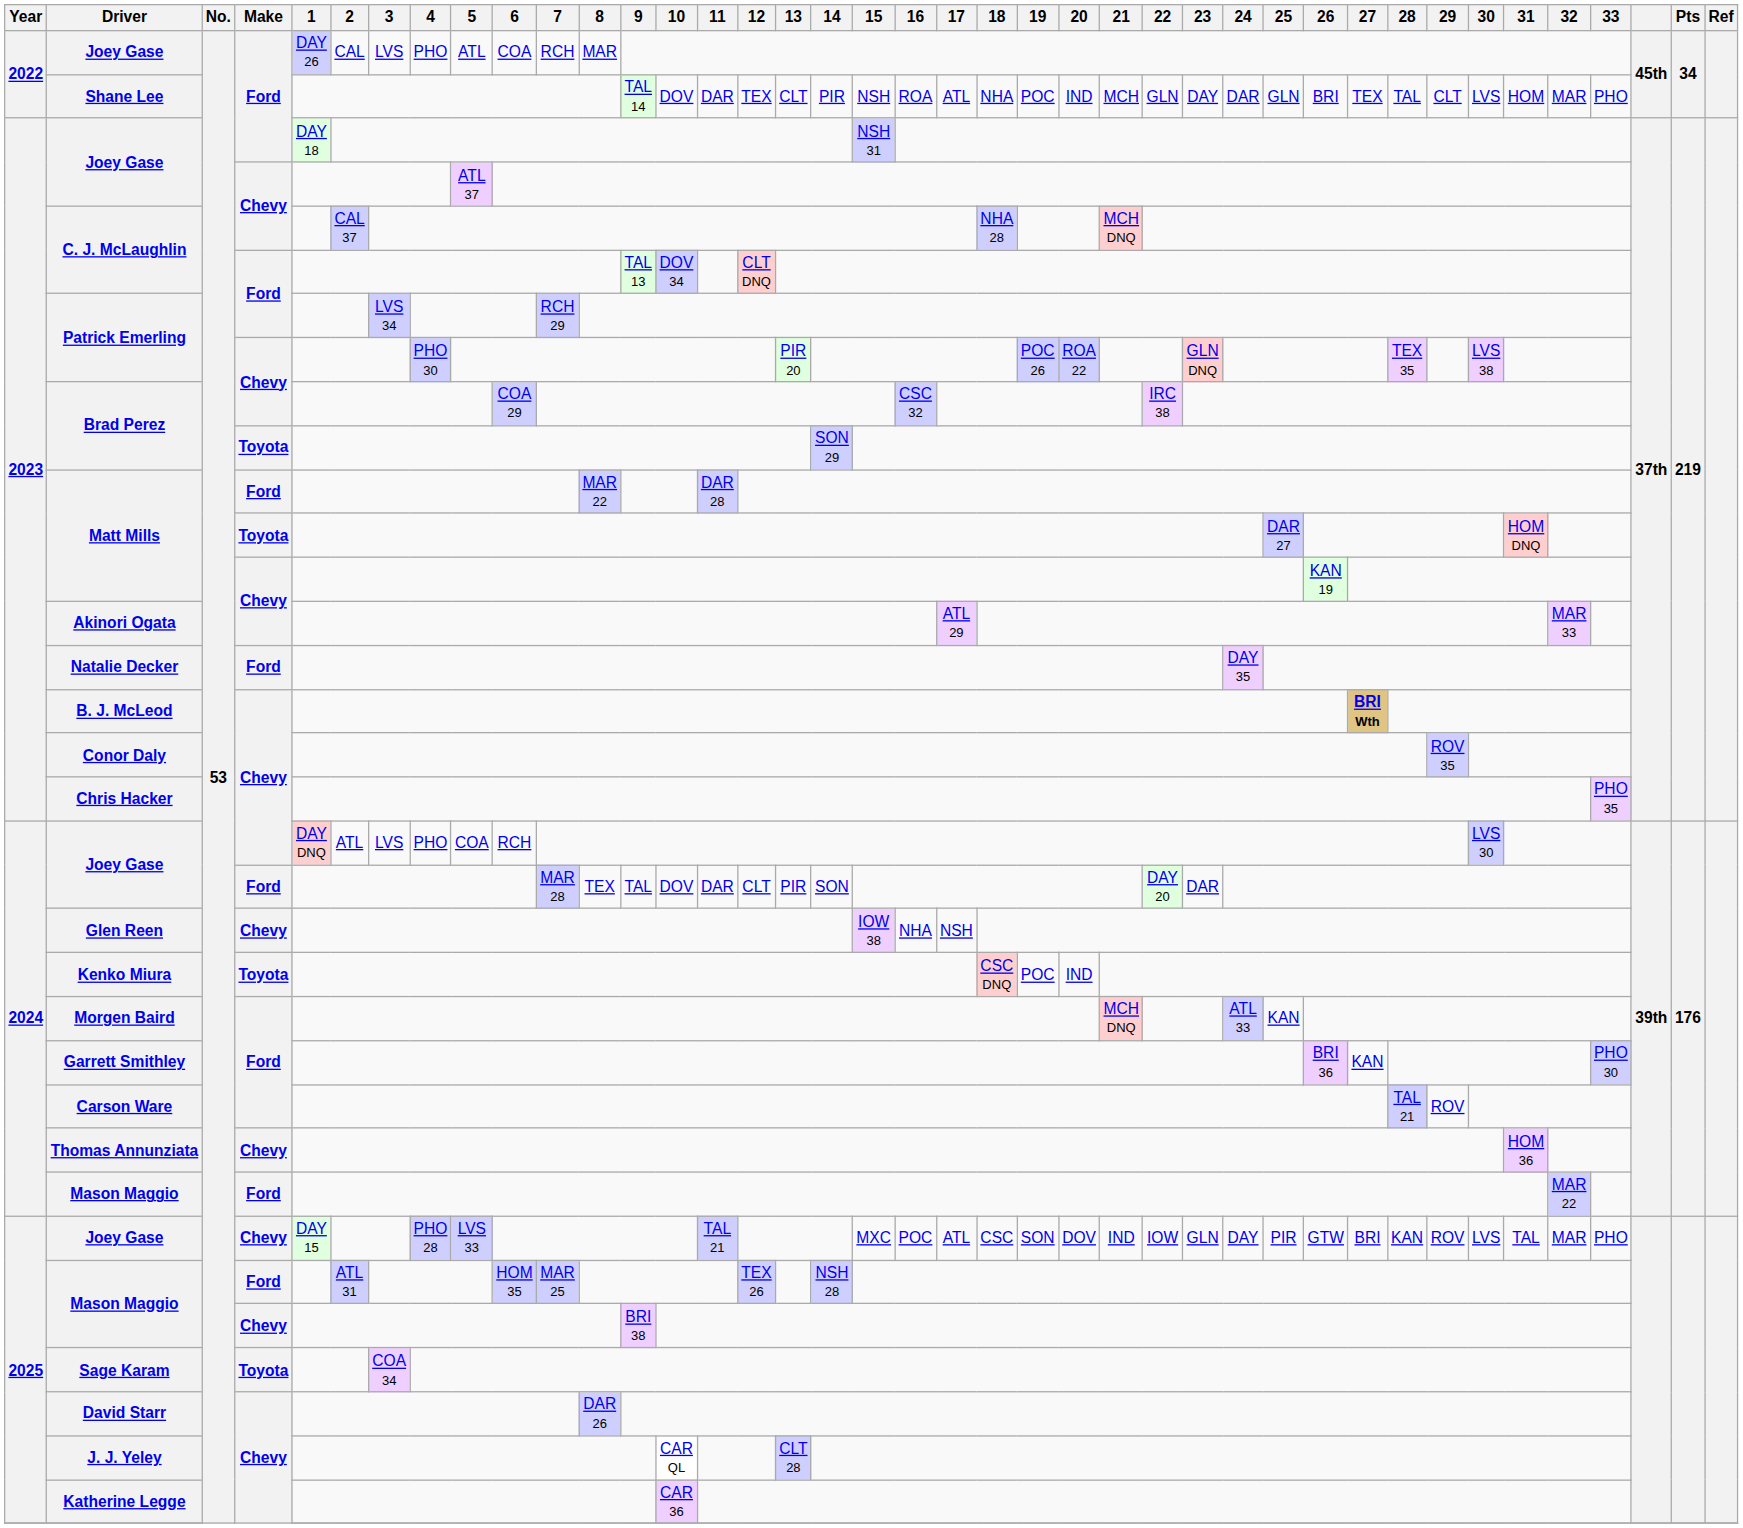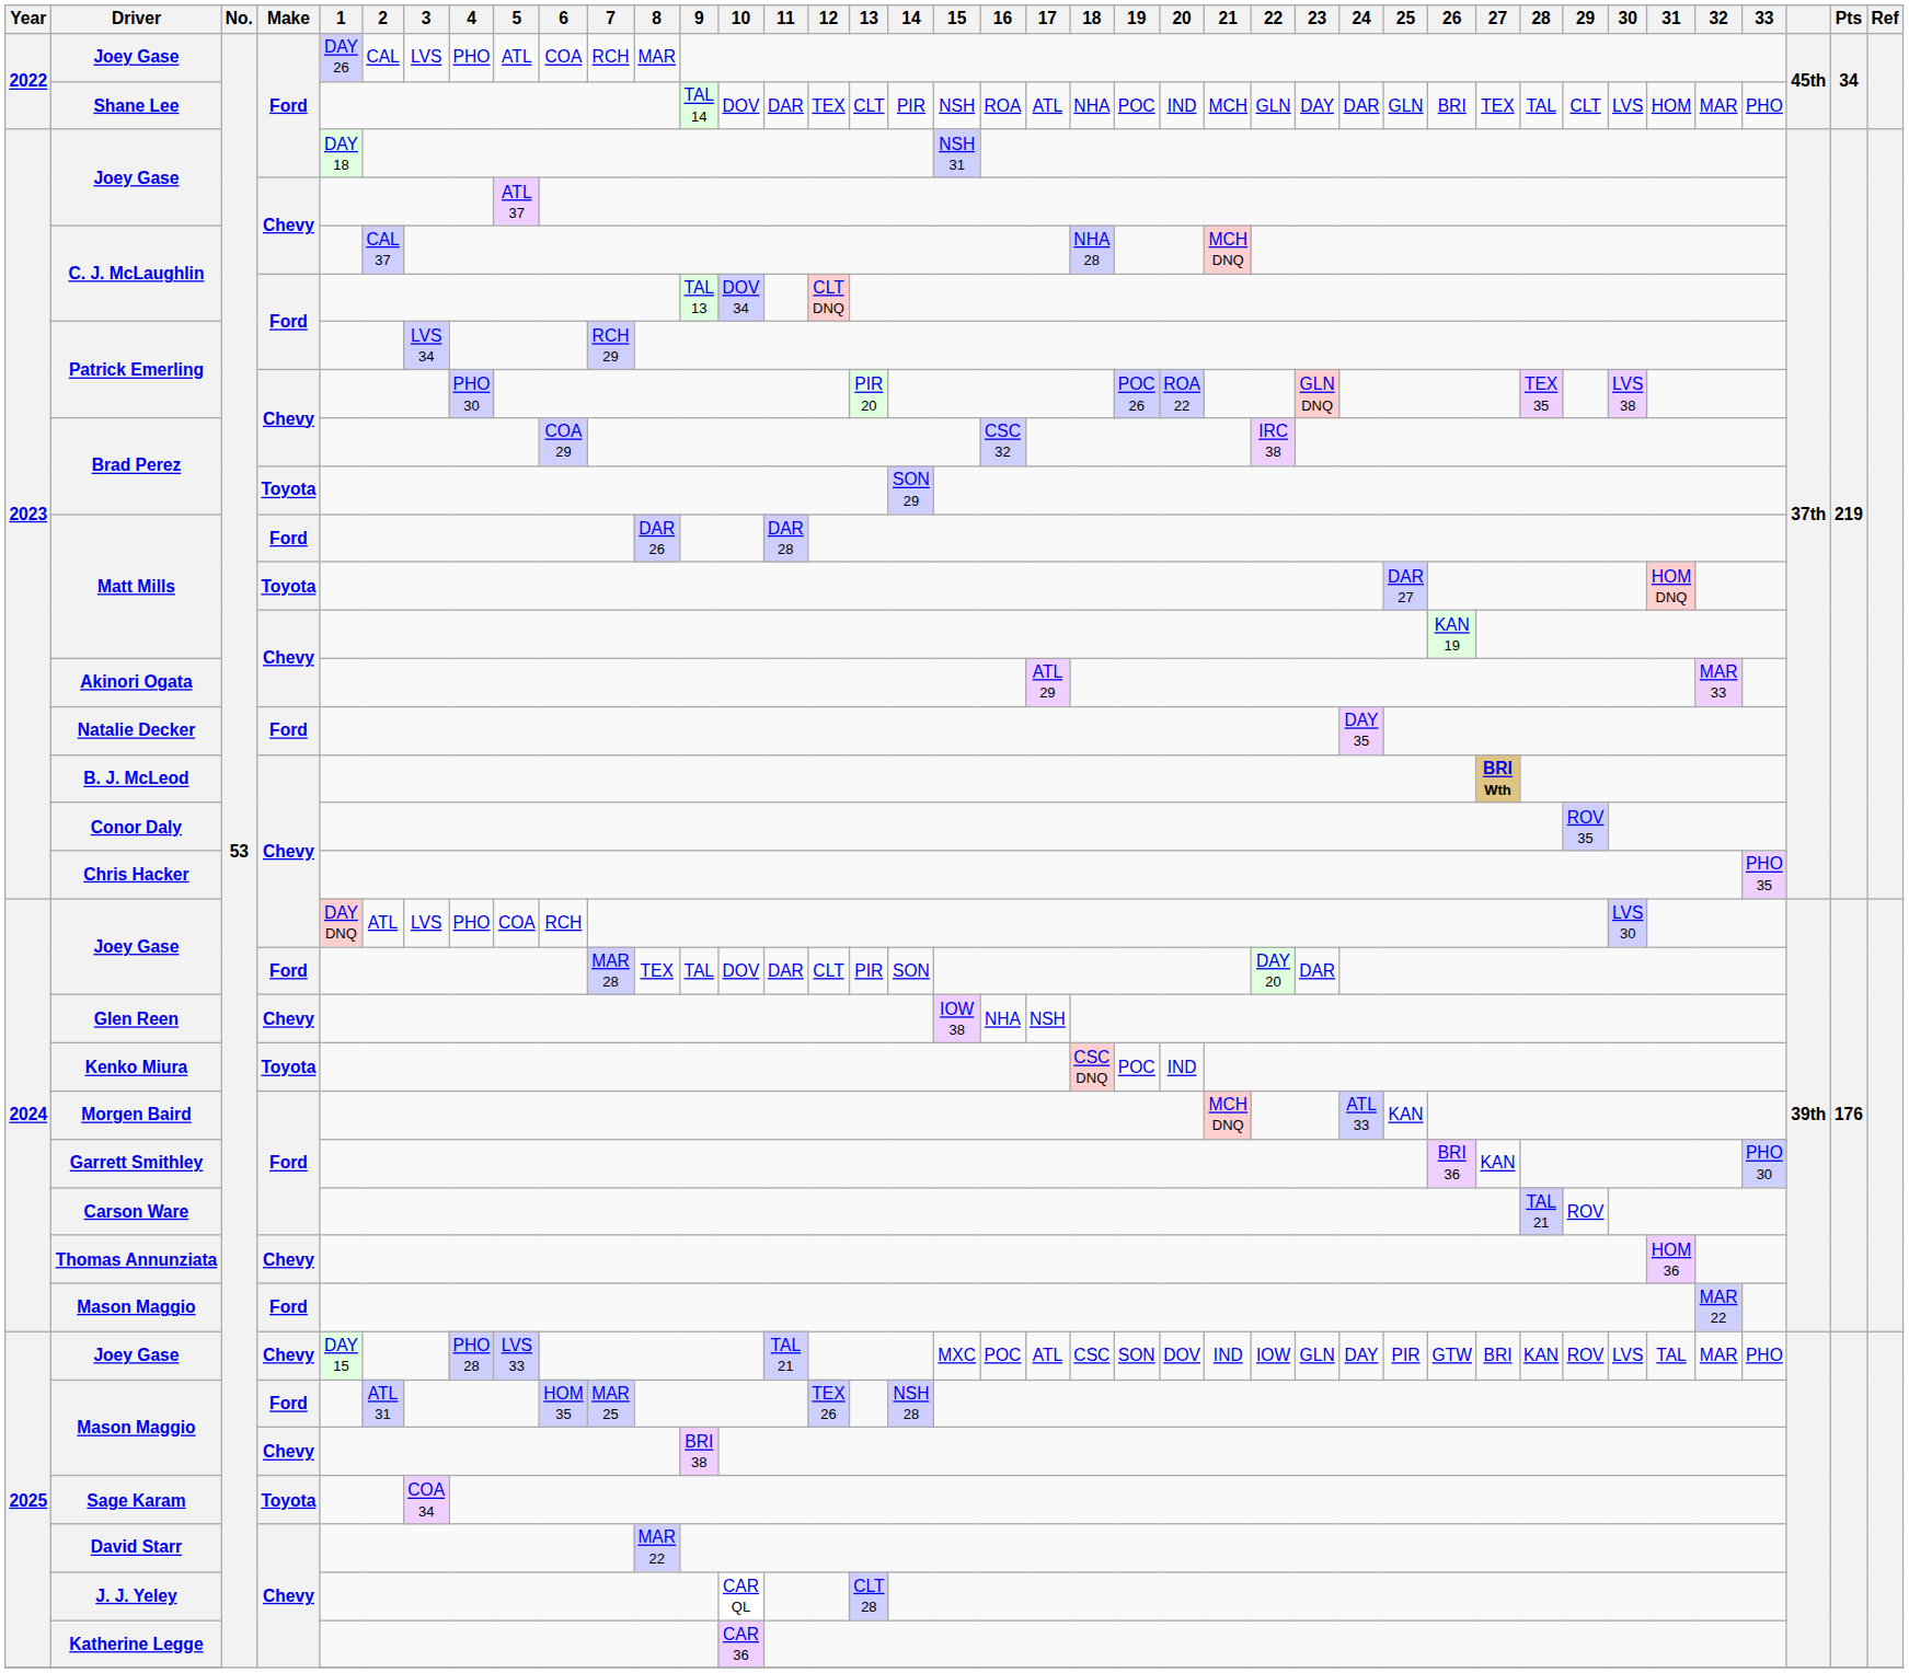Matt Mills / Ford | 8: MAR 22 -> DAR 26
David Starr | 8: DAR 26 -> MAR 22
